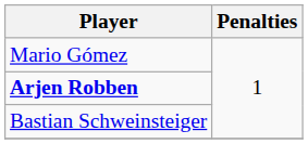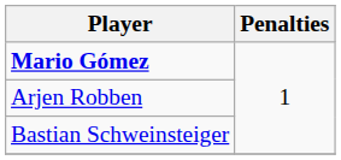Mario Gómez | Player: normal -> bold
Arjen Robben | Player: bold -> normal
